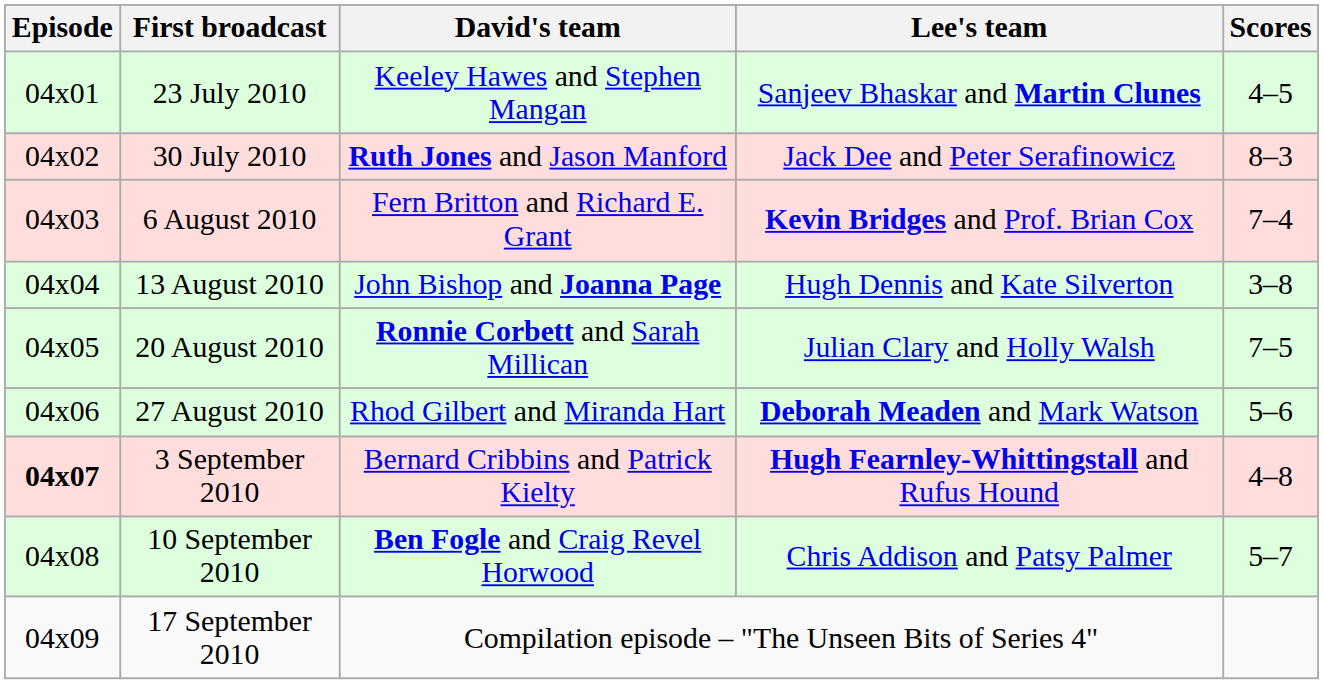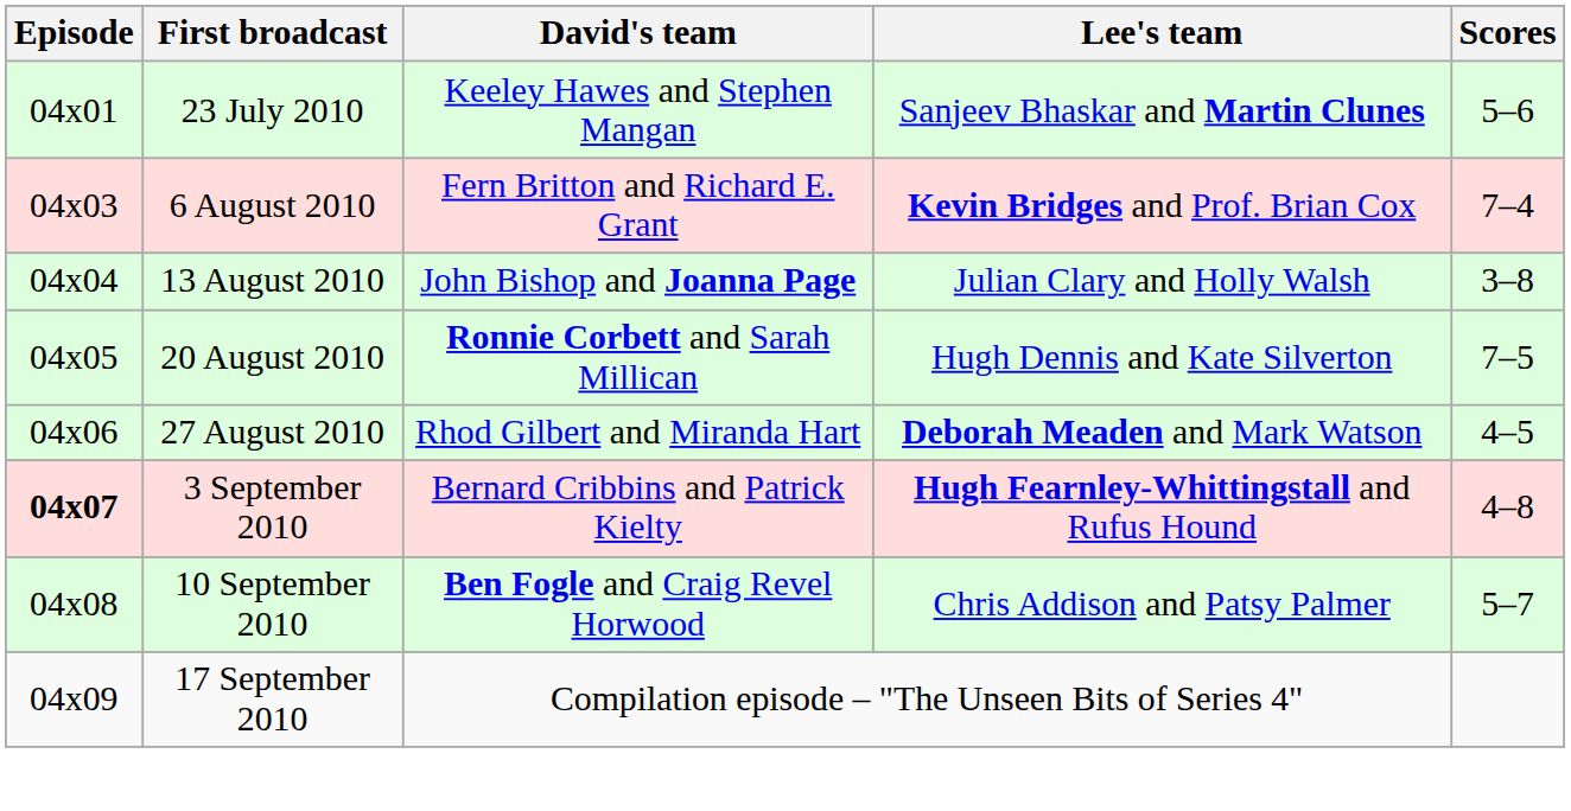23 July 2010 | Scores: 4–5 -> 5–6
- row: 04x02 | 30 July 2010 | Ruth Jones and Jason Manford | Jack Dee and Peter Serafinowicz | 8–3
13 August 2010 | Lee's team: Hugh Dennis and Kate Silverton -> Julian Clary and Holly Walsh
20 August 2010 | Lee's team: Julian Clary and Holly Walsh -> Hugh Dennis and Kate Silverton
27 August 2010 | Scores: 5–6 -> 4–5
